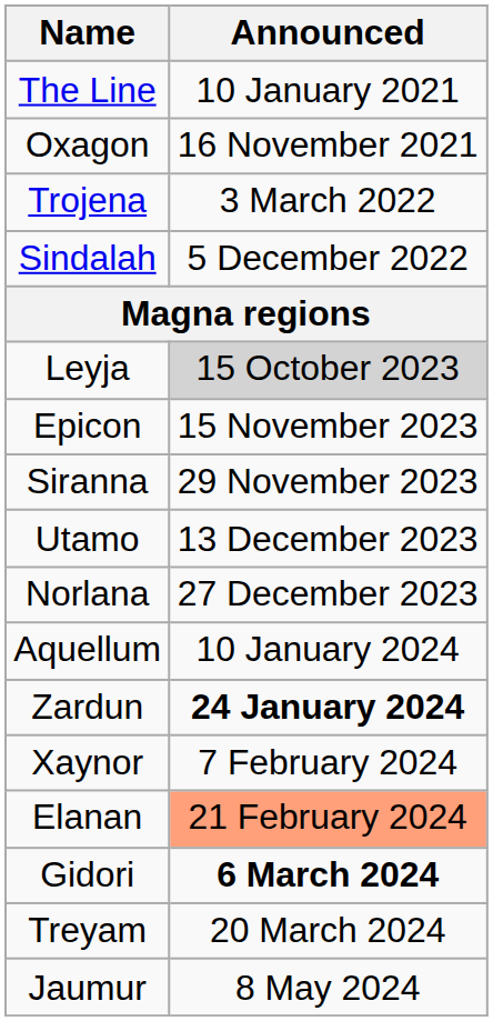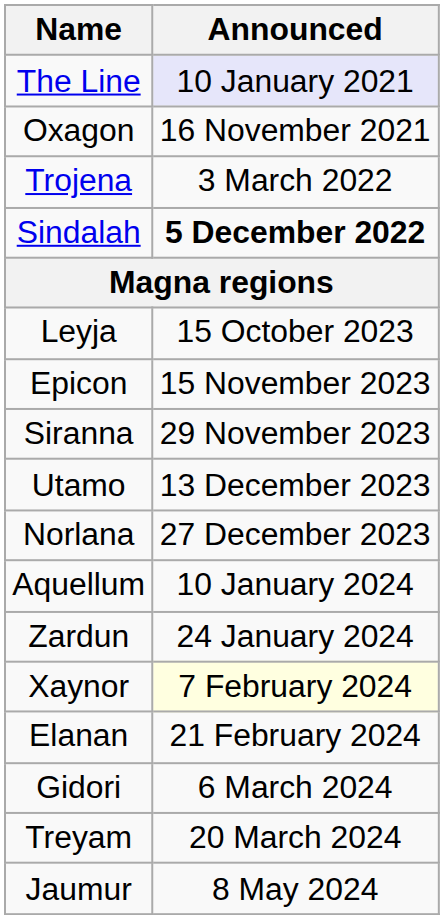The Line | Announced: no background -> lavender background
Sindalah | Announced: normal -> bold
Leyja | Announced: lightgrey background -> no background
Zardun | Announced: bold -> normal
Xaynor | Announced: no background -> lightyellow background
Elanan | Announced: lightsalmon background -> no background
Gidori | Announced: bold -> normal
